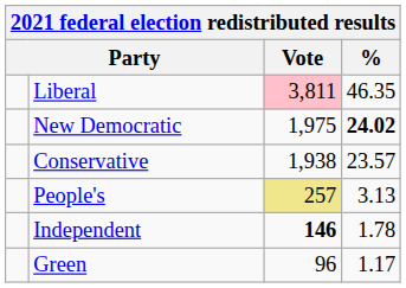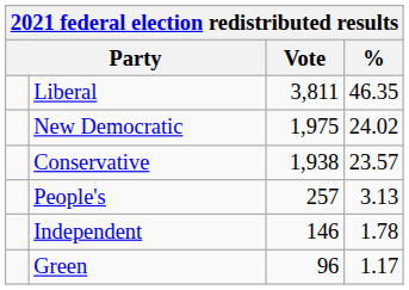Liberal | Vote: pink background -> no background
New Democratic | %: bold -> normal
People's | Vote: khaki background -> no background
Independent | Vote: bold -> normal
